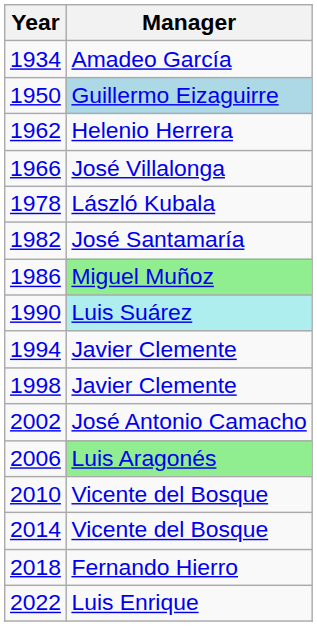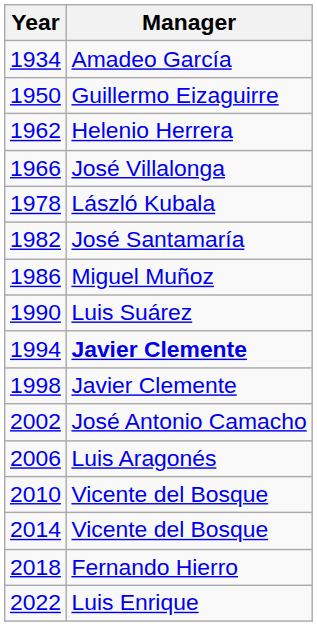1950 | Manager: lightblue background -> no background
1986 | Manager: lightgreen background -> no background
1990 | Manager: paleturquoise background -> no background
1994 | Manager: normal -> bold
2006 | Manager: lightgreen background -> no background
